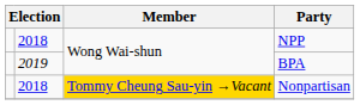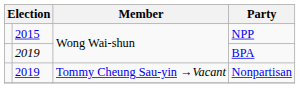NPP | column 2: 2018 -> 2015
Nonpartisan | column 2: 2018 -> 2019
Nonpartisan | Member: gold background -> no background
